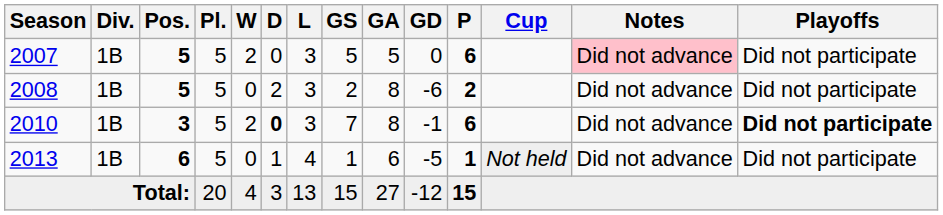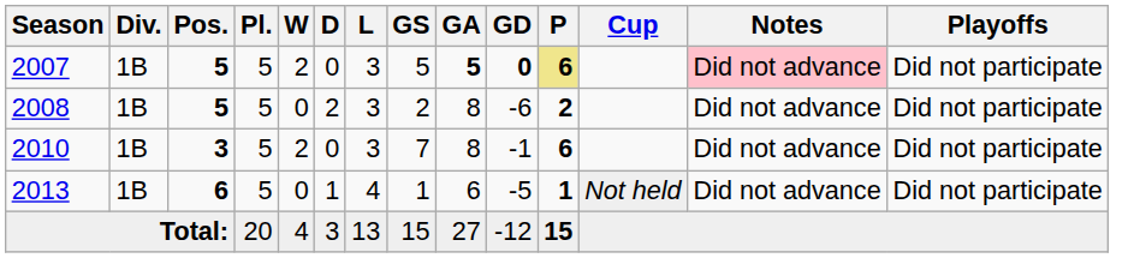2007 | GA: normal -> bold
2007 | GD: normal -> bold
2007 | P: no background -> khaki background
2010 | D: bold -> normal
2010 | Playoffs: bold -> normal
